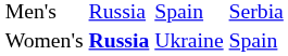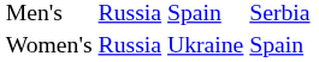Women's | column 2: bold -> normal
